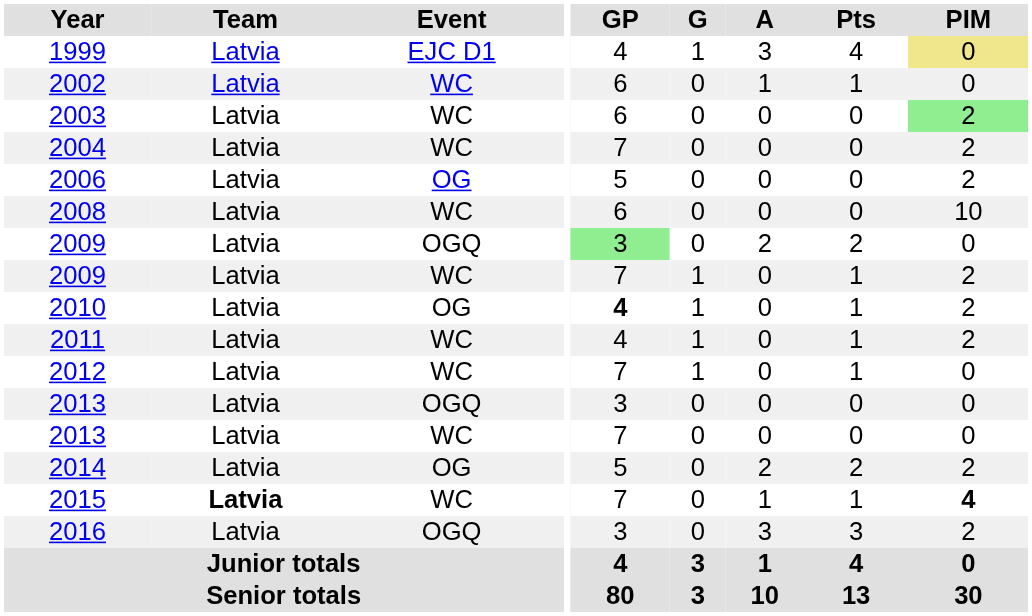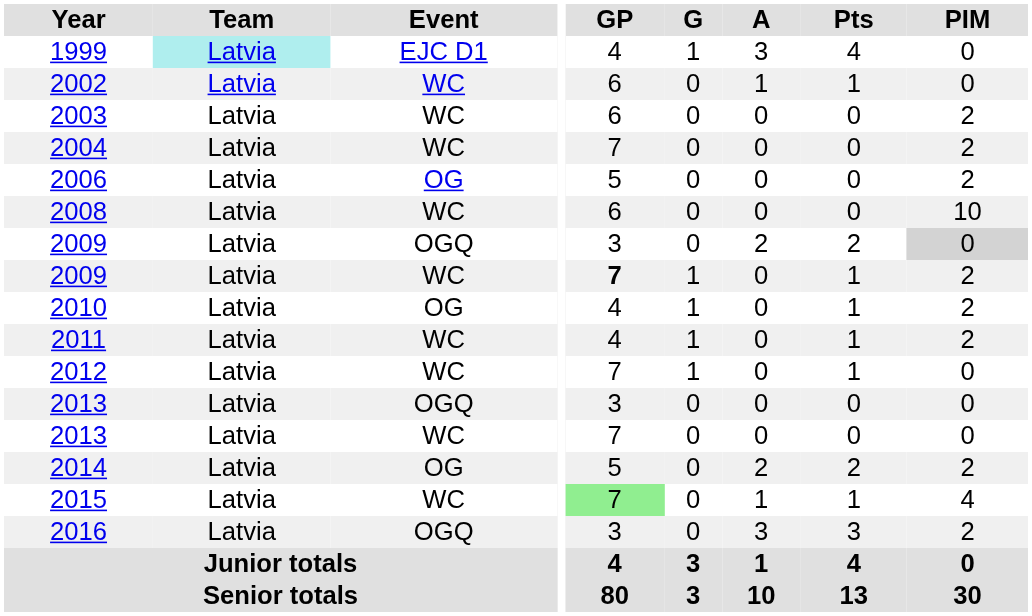1999 | Team: no background -> paleturquoise background
1999 | PIM: khaki background -> no background
2003 | PIM: lightgreen background -> no background
2009 / OGQ | GP: lightgreen background -> no background
2009 / OGQ | PIM: no background -> lightgrey background
2009 / WC | GP: normal -> bold
2010 | GP: bold -> normal
2015 | Team: bold -> normal
2015 | GP: no background -> lightgreen background
2015 | PIM: bold -> normal
